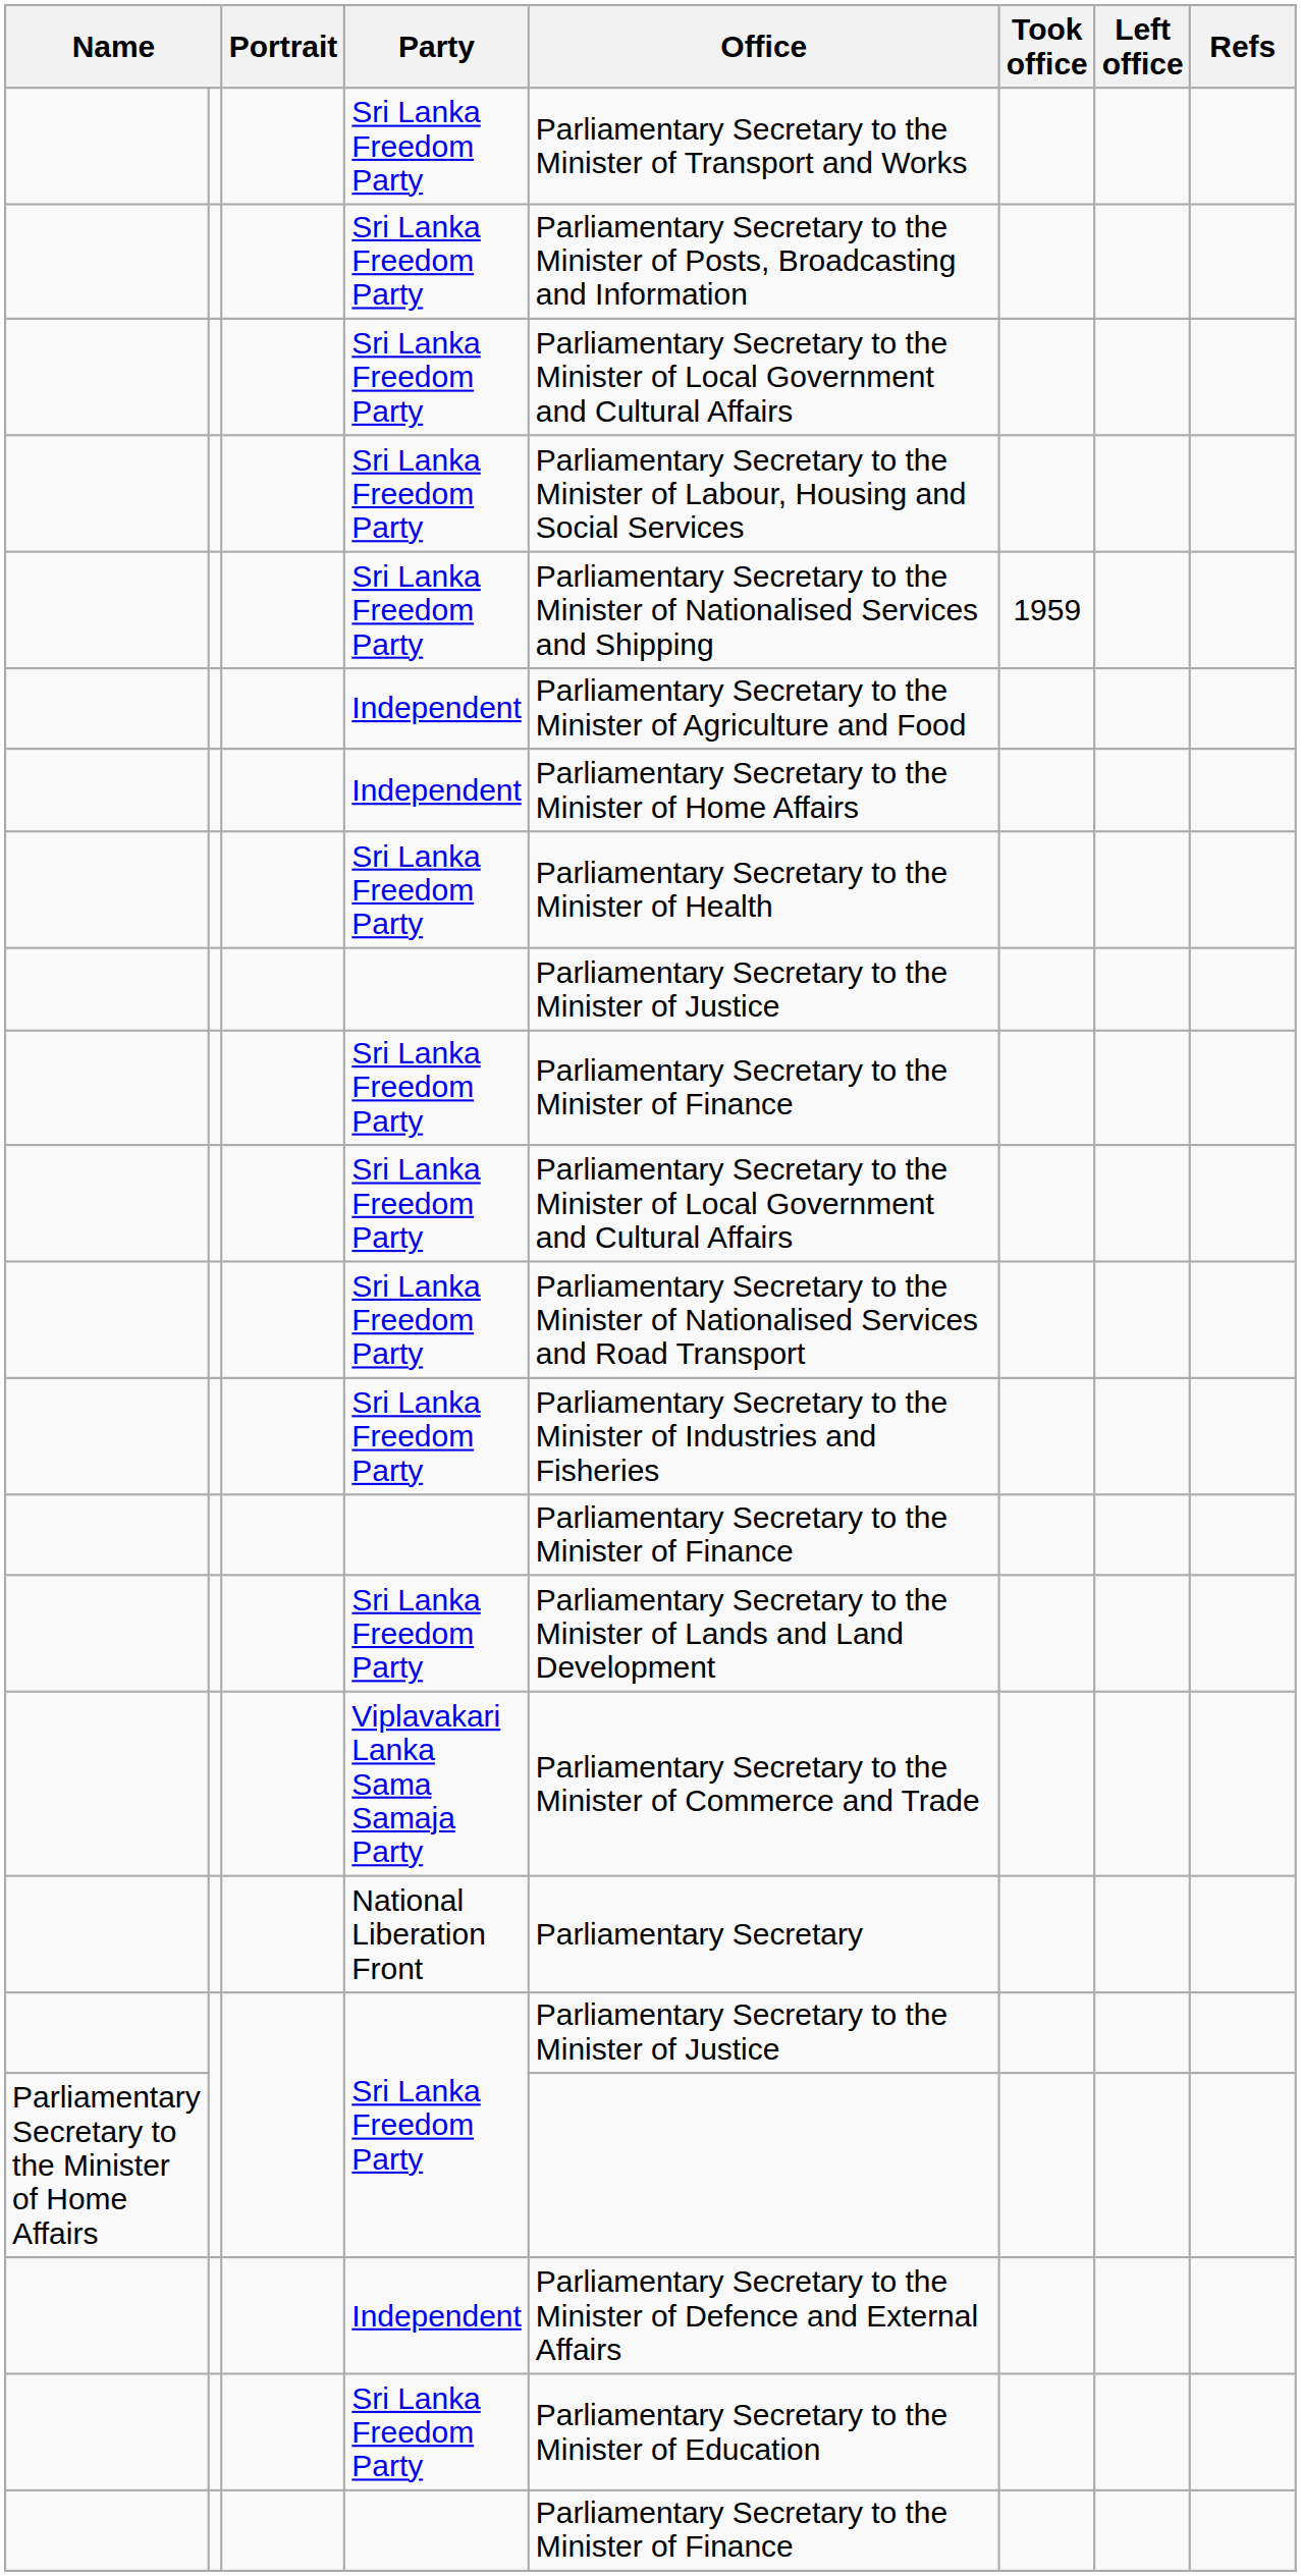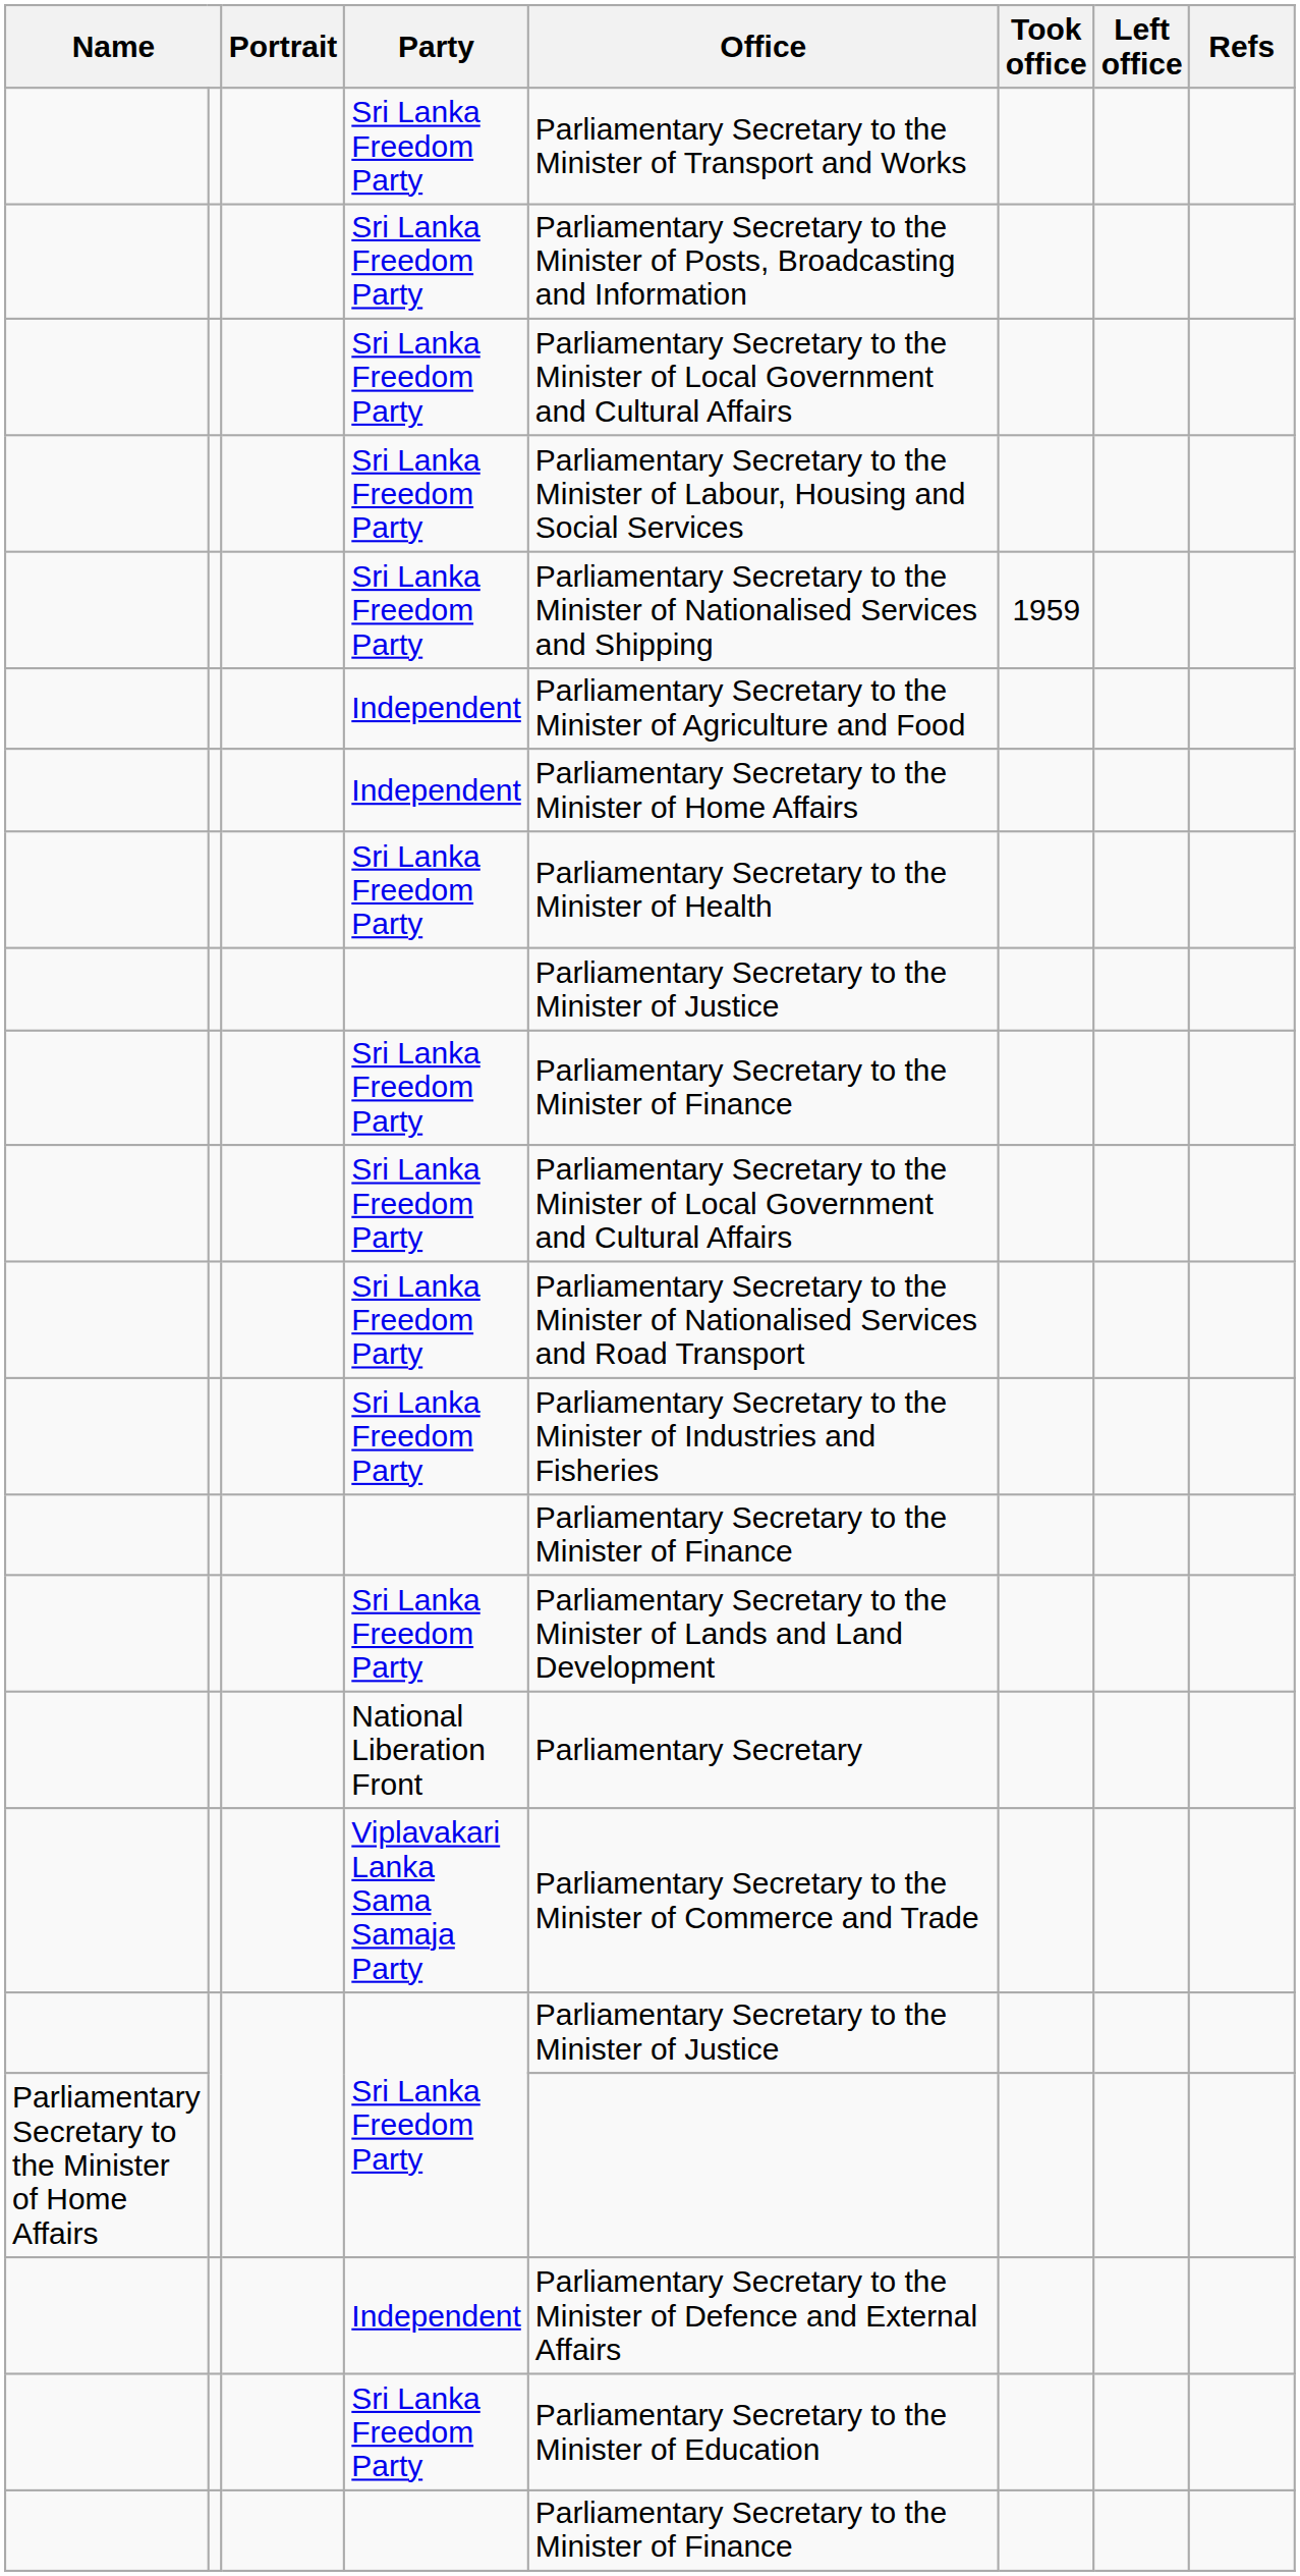rows swapped: Viplavakari Lanka Sama Samaja Party <-> National Liberation Front
